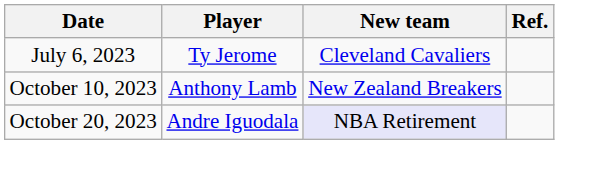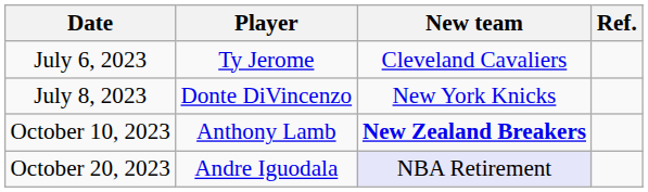+ row: July 8, 2023 | Donte DiVincenzo | New York Knicks
October 10, 2023 | New team: normal -> bold
